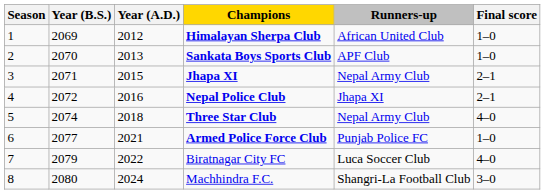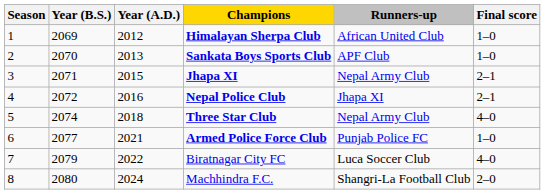Machhindra F.C. | Final score: 3–0 -> 2–0
